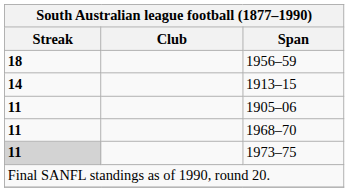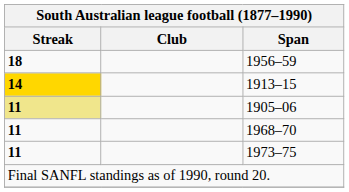1913–15 | South Australian league football (1877–1990) / Streak: no background -> gold background
1905–06 | South Australian league football (1877–1990) / Streak: no background -> khaki background
1973–75 | South Australian league football (1877–1990) / Streak: lightgrey background -> no background
